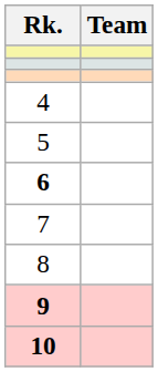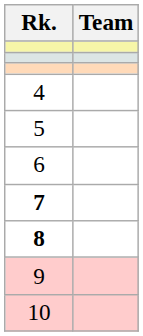row 7 | Rk.: bold -> normal
row 8 | Rk.: normal -> bold
row 9 | Rk.: normal -> bold
row 10 | Rk.: bold -> normal
row 11 | Rk.: bold -> normal
